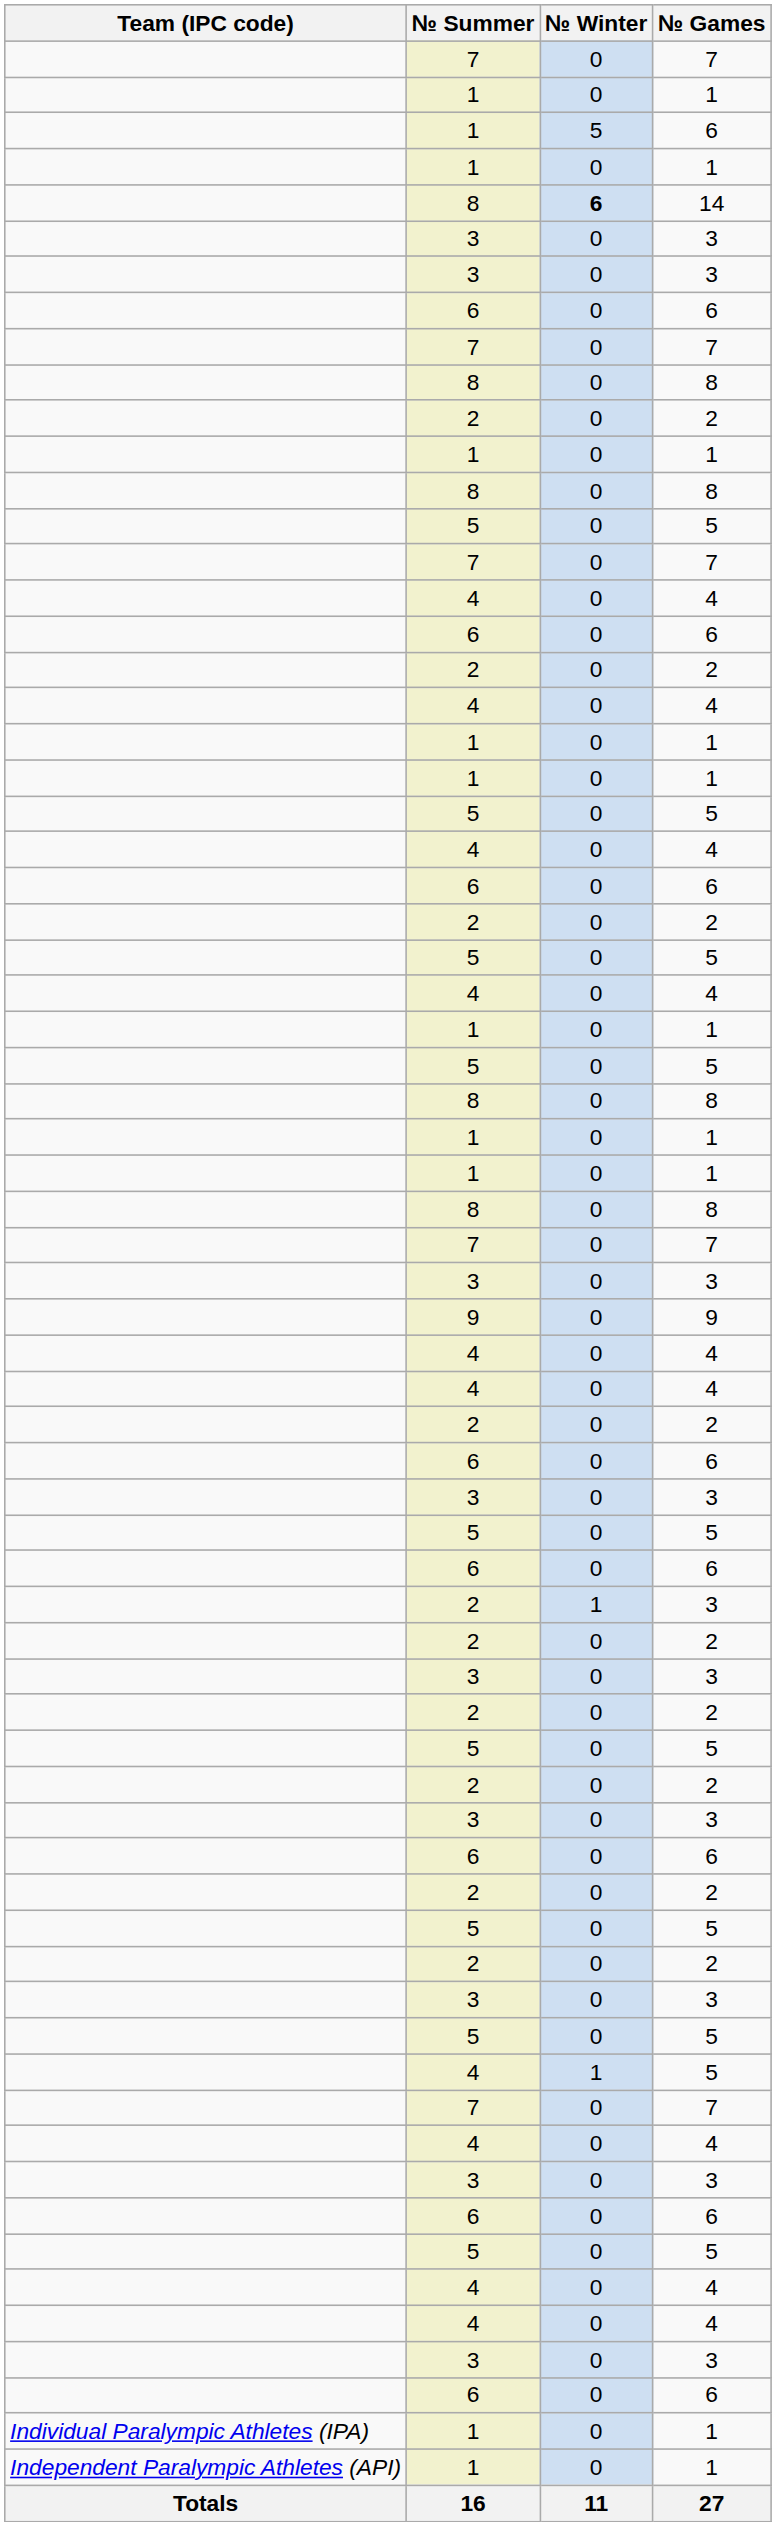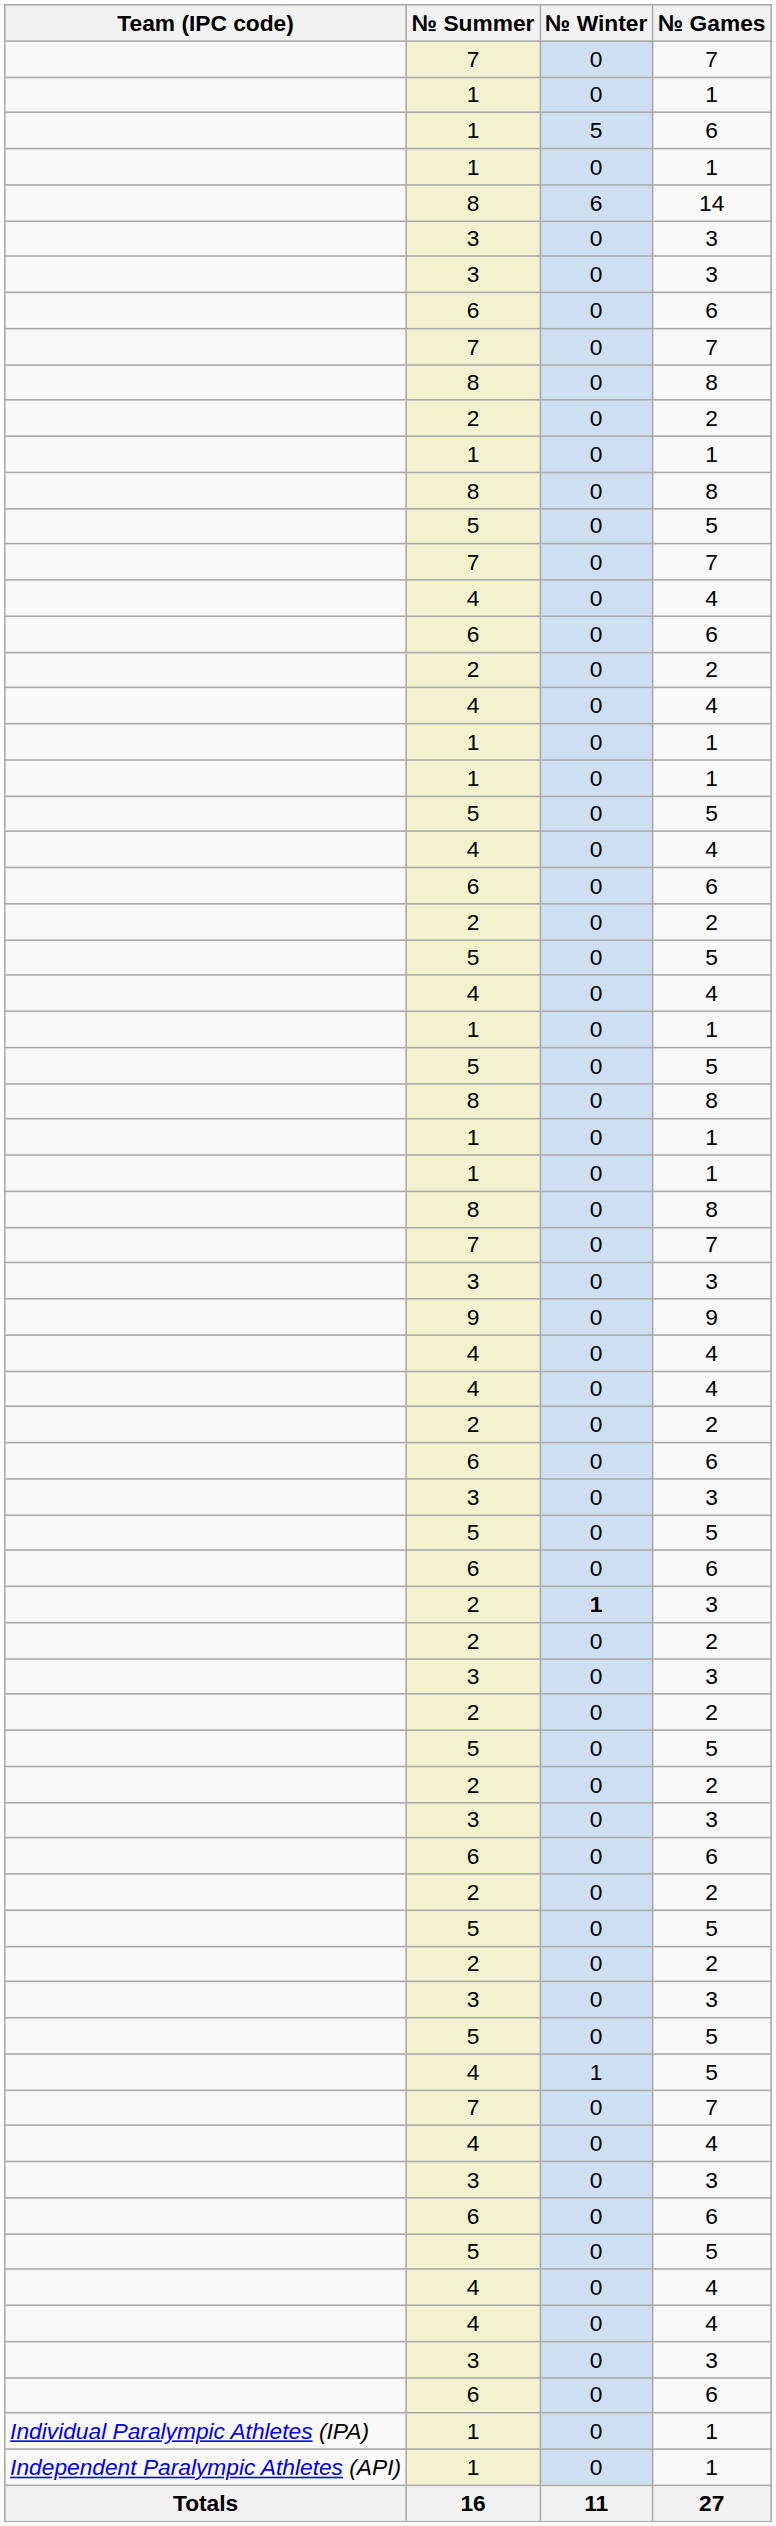14 | № Winter: bold -> normal
2 / 3 | № Winter: normal -> bold
